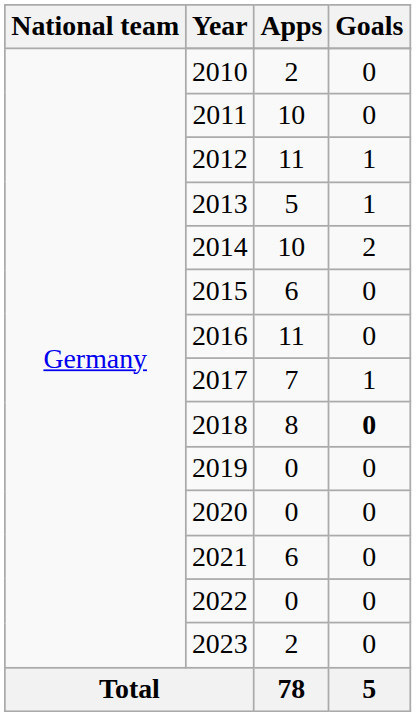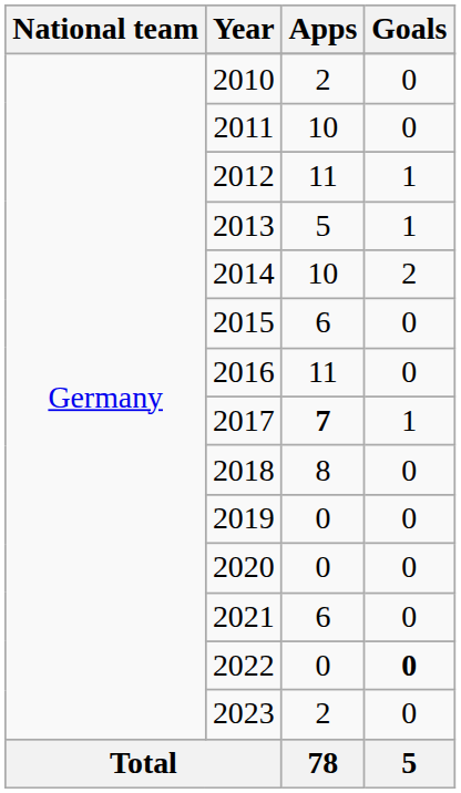2017 | Apps: normal -> bold
2018 | Goals: bold -> normal
2022 | Goals: normal -> bold
